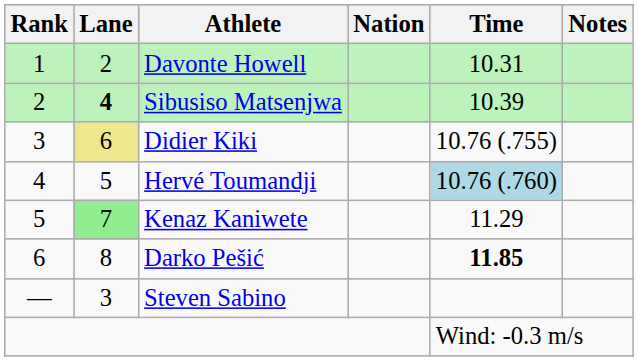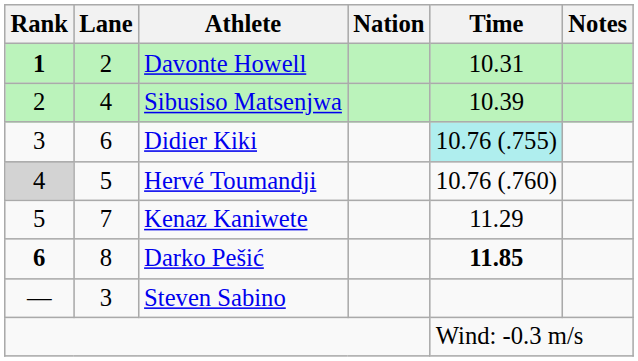Davonte Howell | Rank: normal -> bold
Sibusiso Matsenjwa | Lane: bold -> normal
Didier Kiki | Lane: khaki background -> no background
Didier Kiki | Time: no background -> paleturquoise background
Hervé Toumandji | Rank: no background -> lightgrey background
Hervé Toumandji | Time: lightblue background -> no background
Kenaz Kaniwete | Lane: lightgreen background -> no background
Darko Pešić | Rank: normal -> bold
